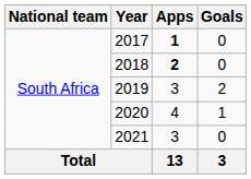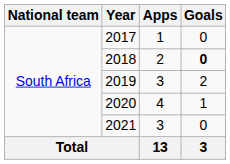2017 | Apps: bold -> normal
2018 | Apps: bold -> normal
2018 | Goals: normal -> bold
